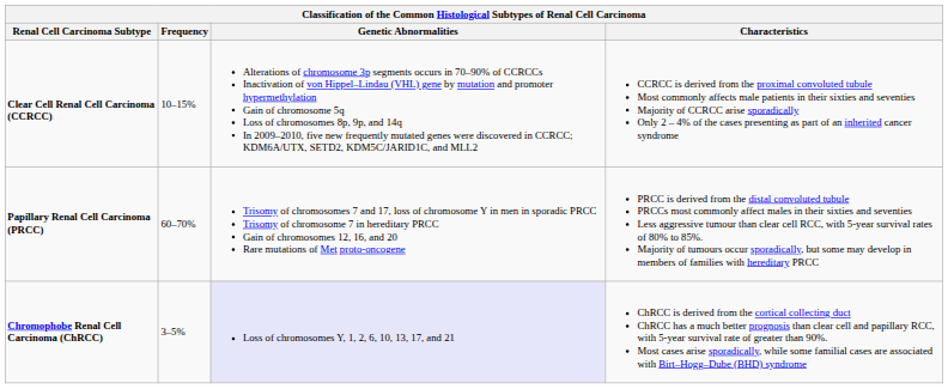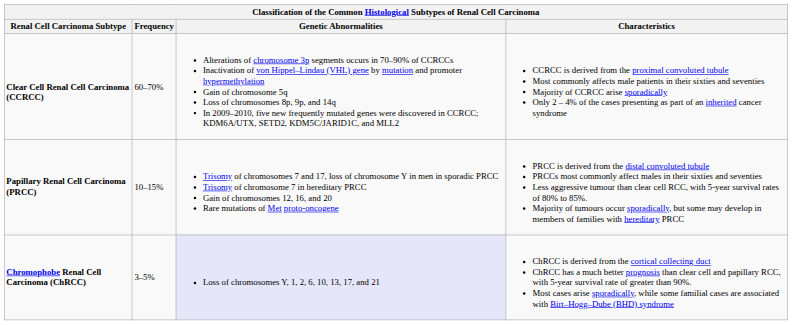Clear Cell Renal Cell Carcinoma (CCRCC) | Frequency: 10–15% -> 60–70%
Papillary Renal Cell Carcinoma (PRCC) | Frequency: 60–70% -> 10–15%
